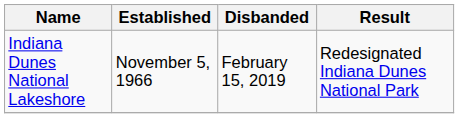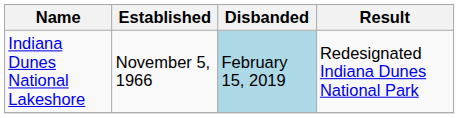Indiana Dunes National Lakeshore | Disbanded: no background -> lightblue background
